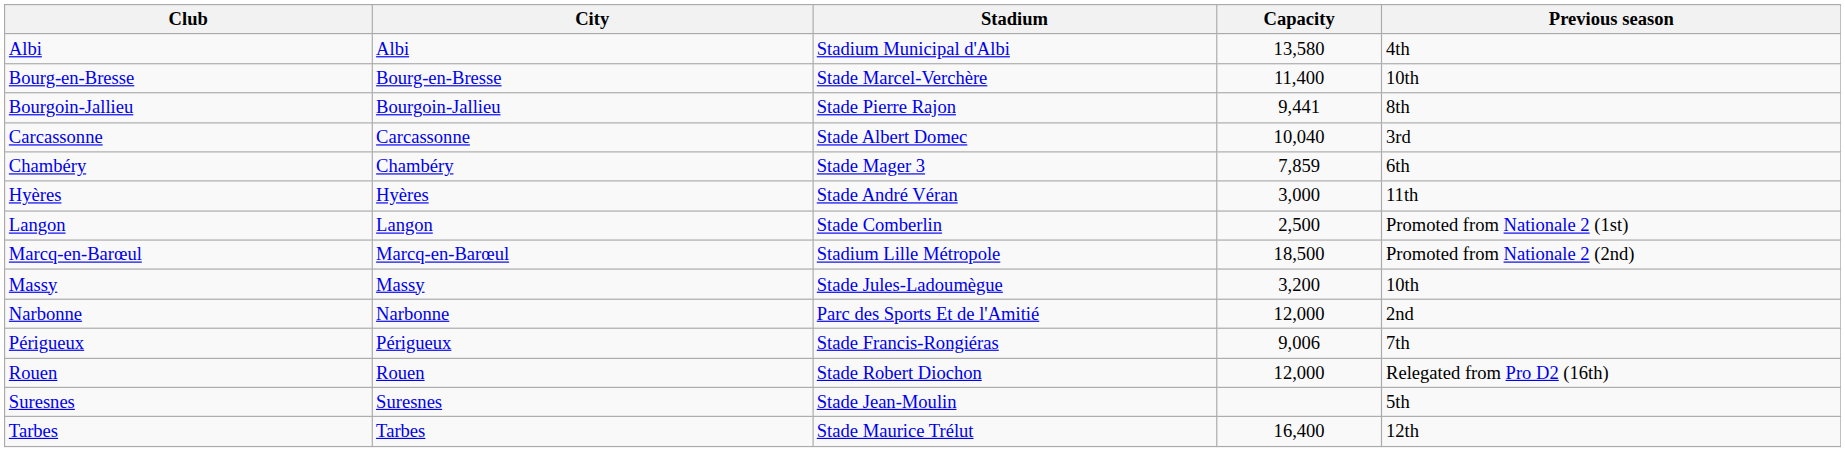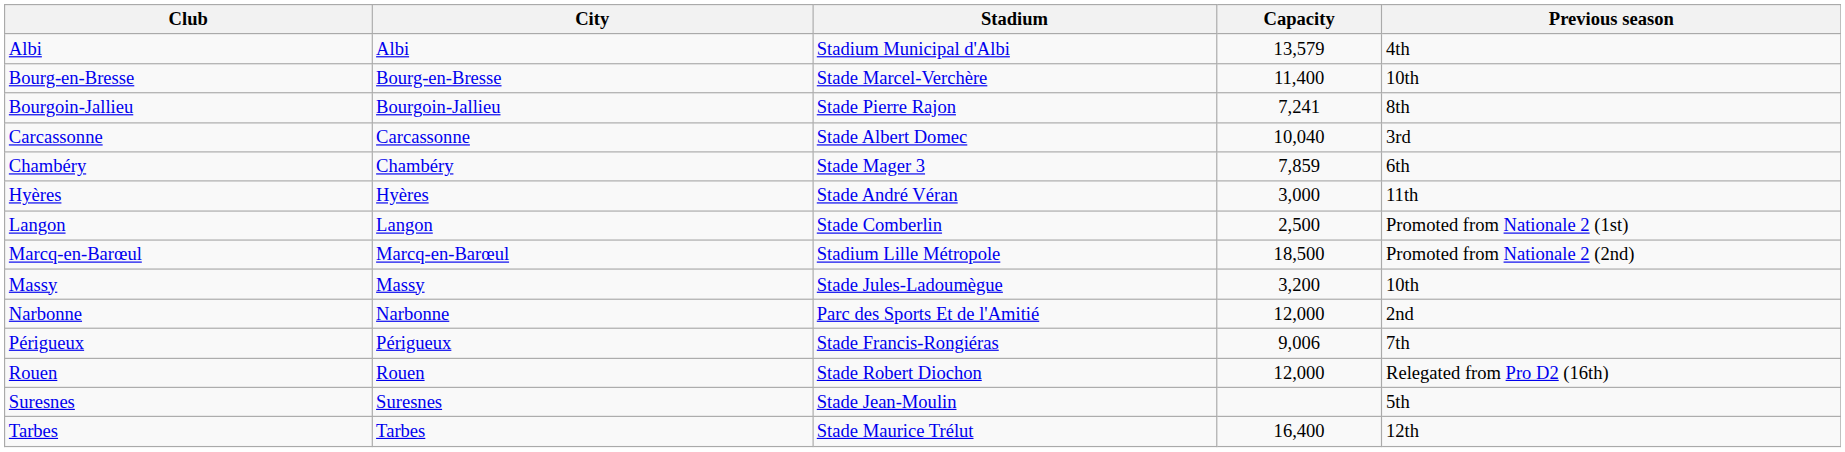row 2 | Capacity: 13,580 -> 13,579
row 4 | Capacity: 9,441 -> 7,241
